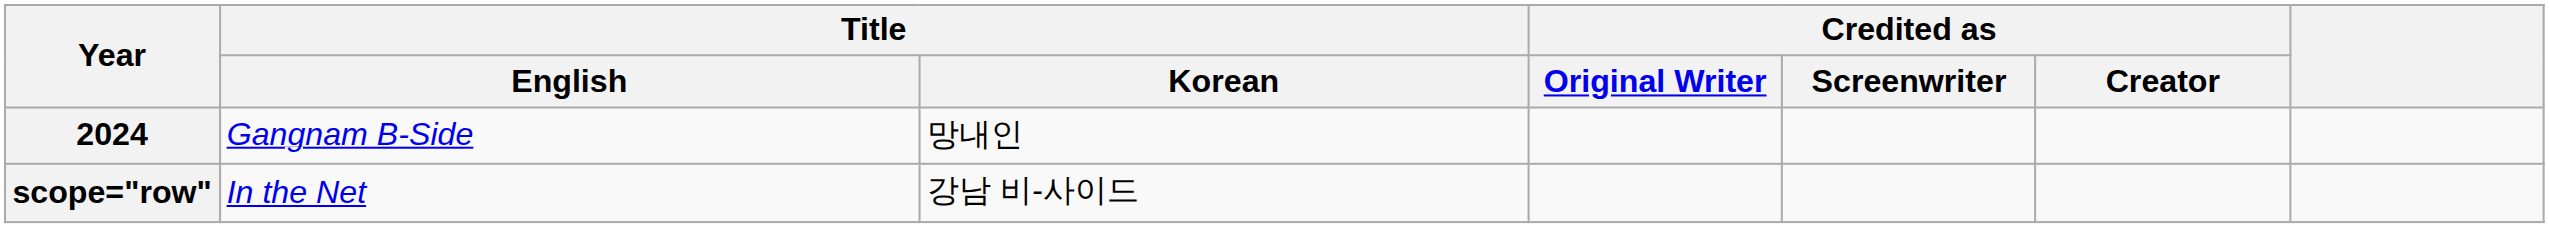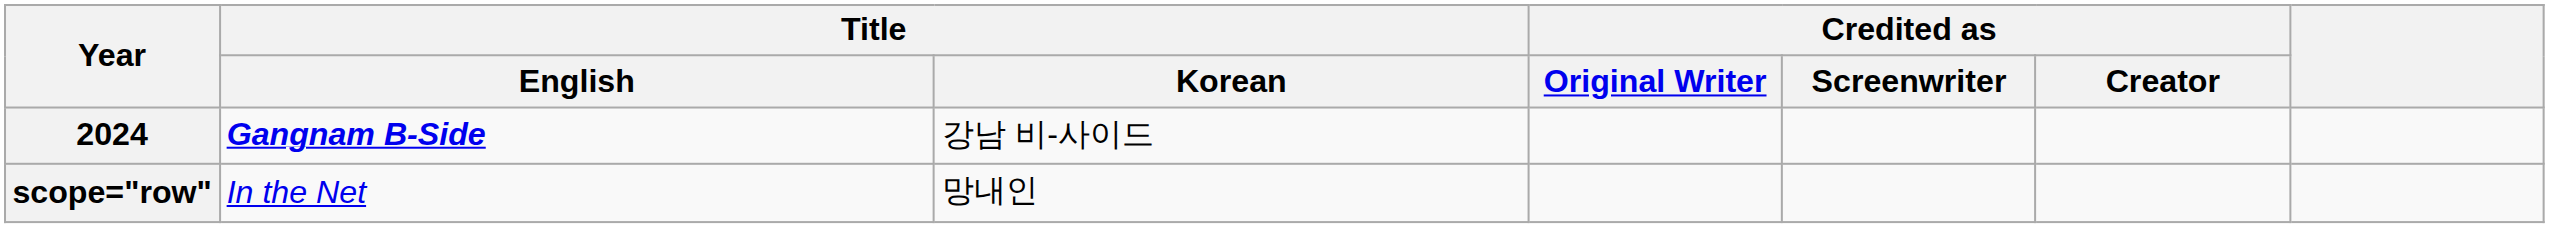2024 | Title / English: normal -> bold
2024 | Title / Korean: 망내인 -> 강남 비-사이드
scope="row" | Title / Korean: 강남 비-사이드 -> 망내인
